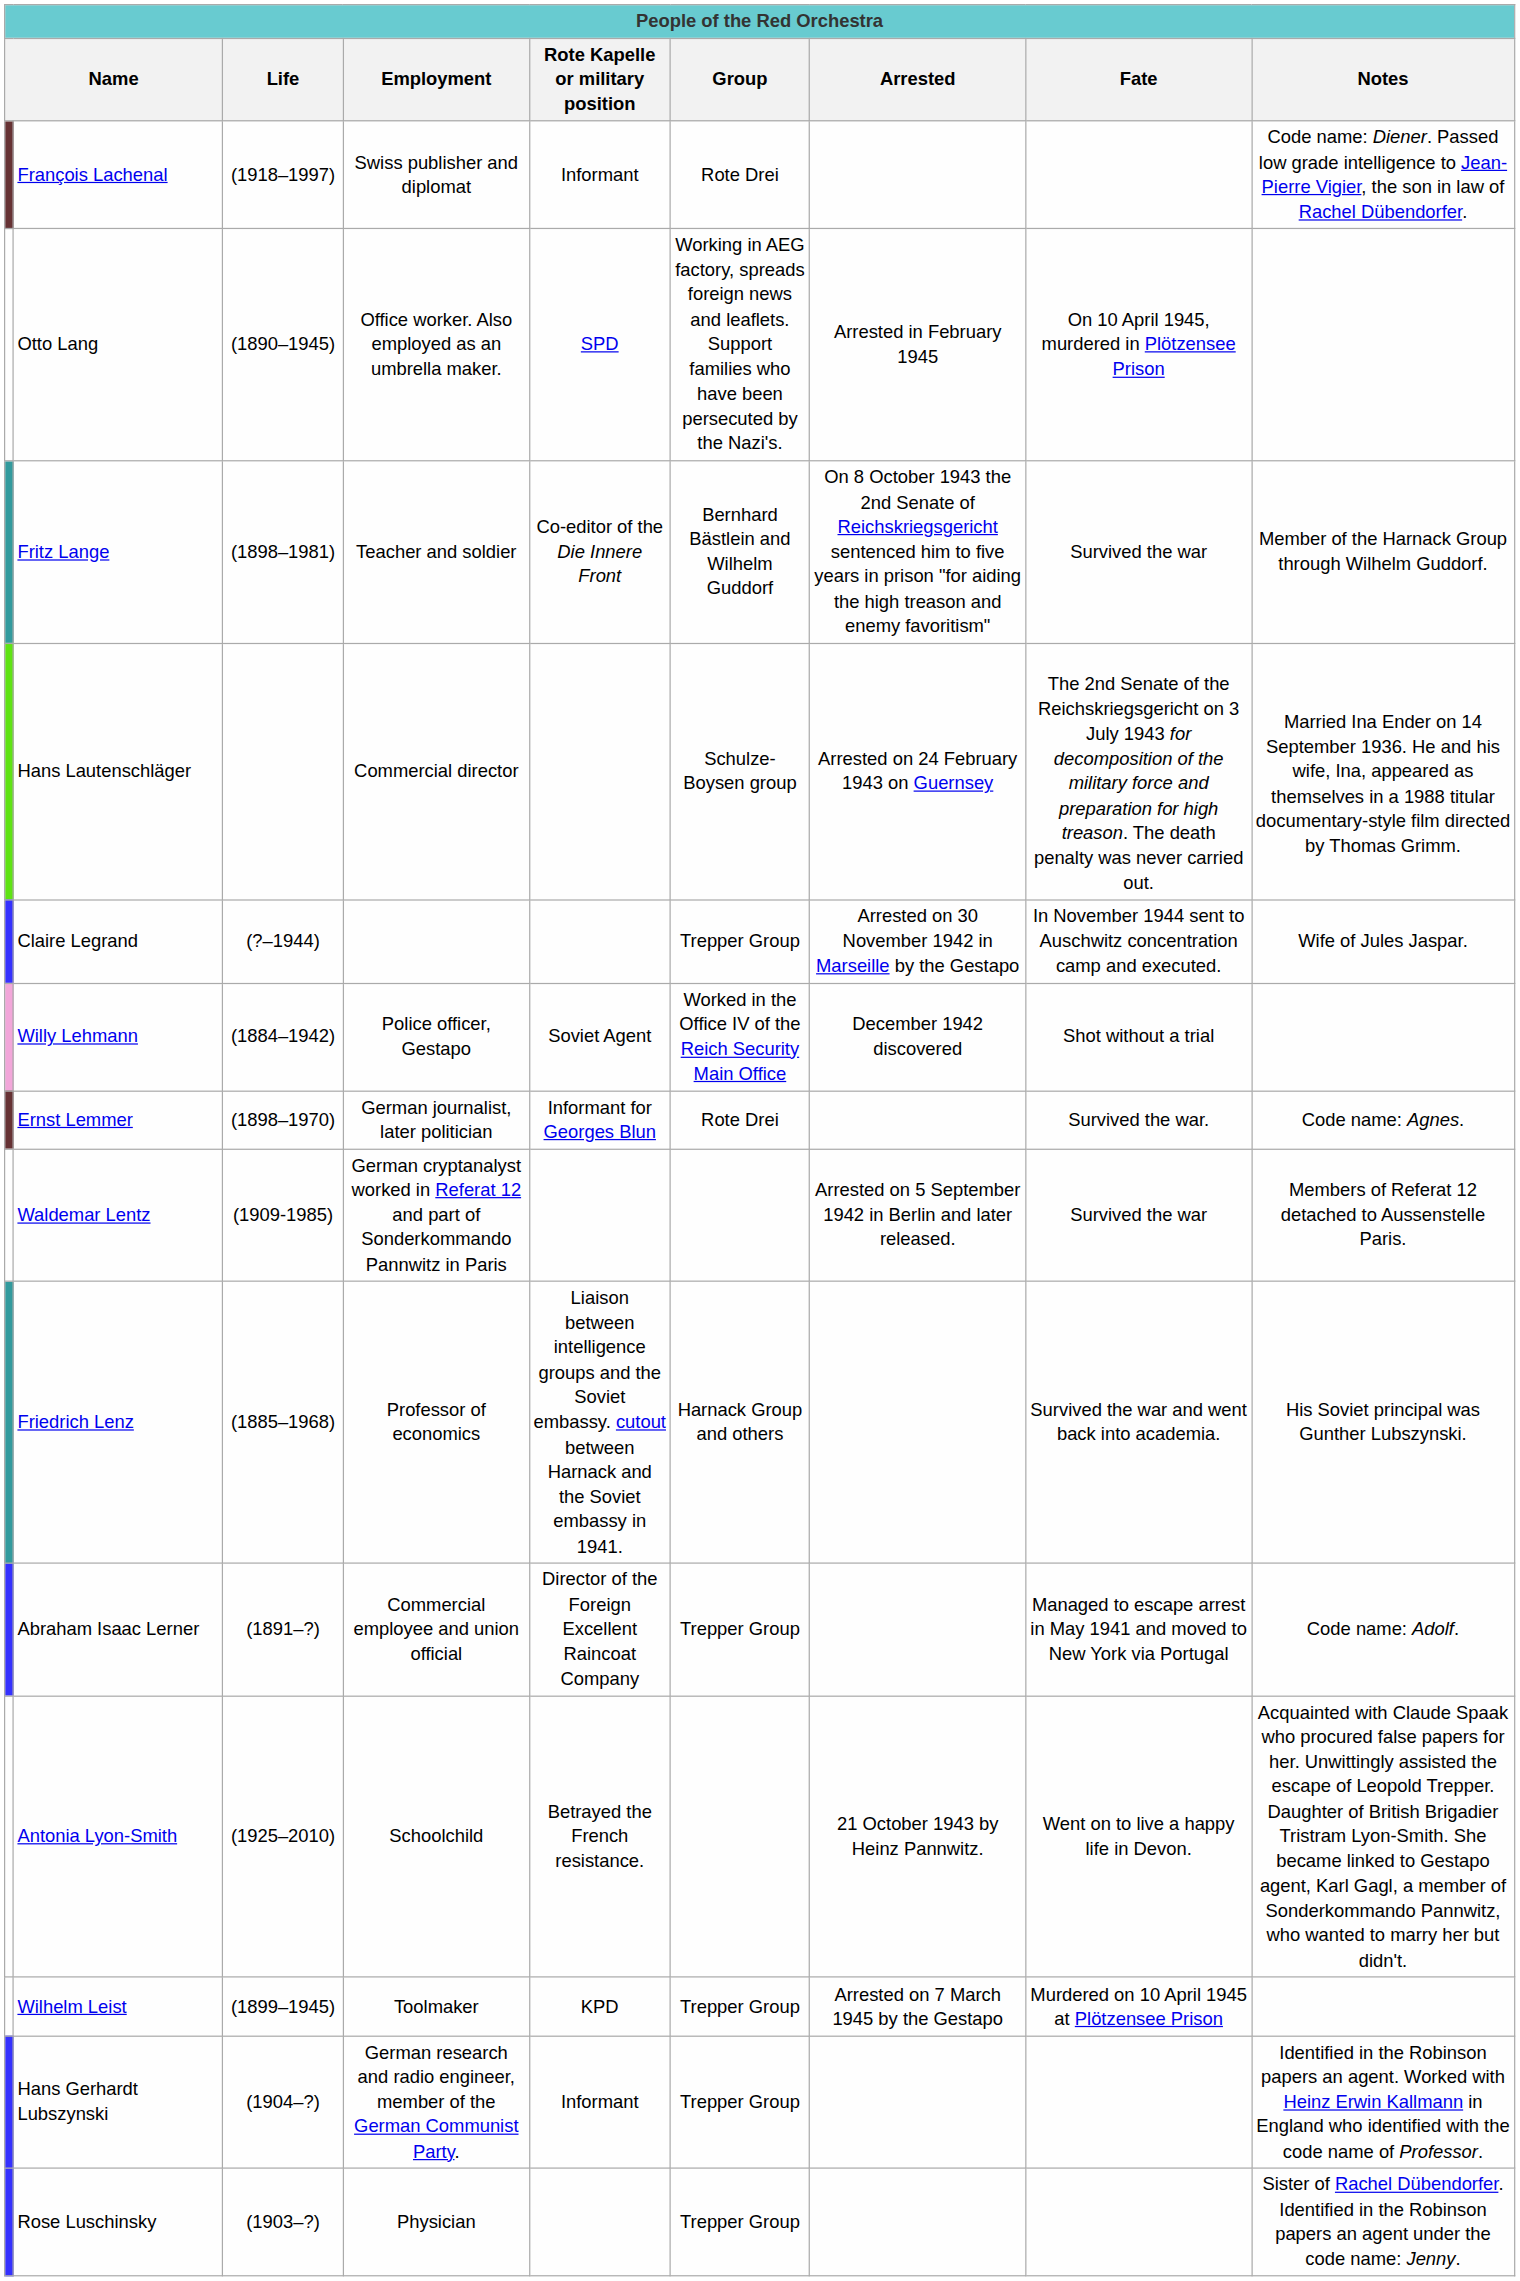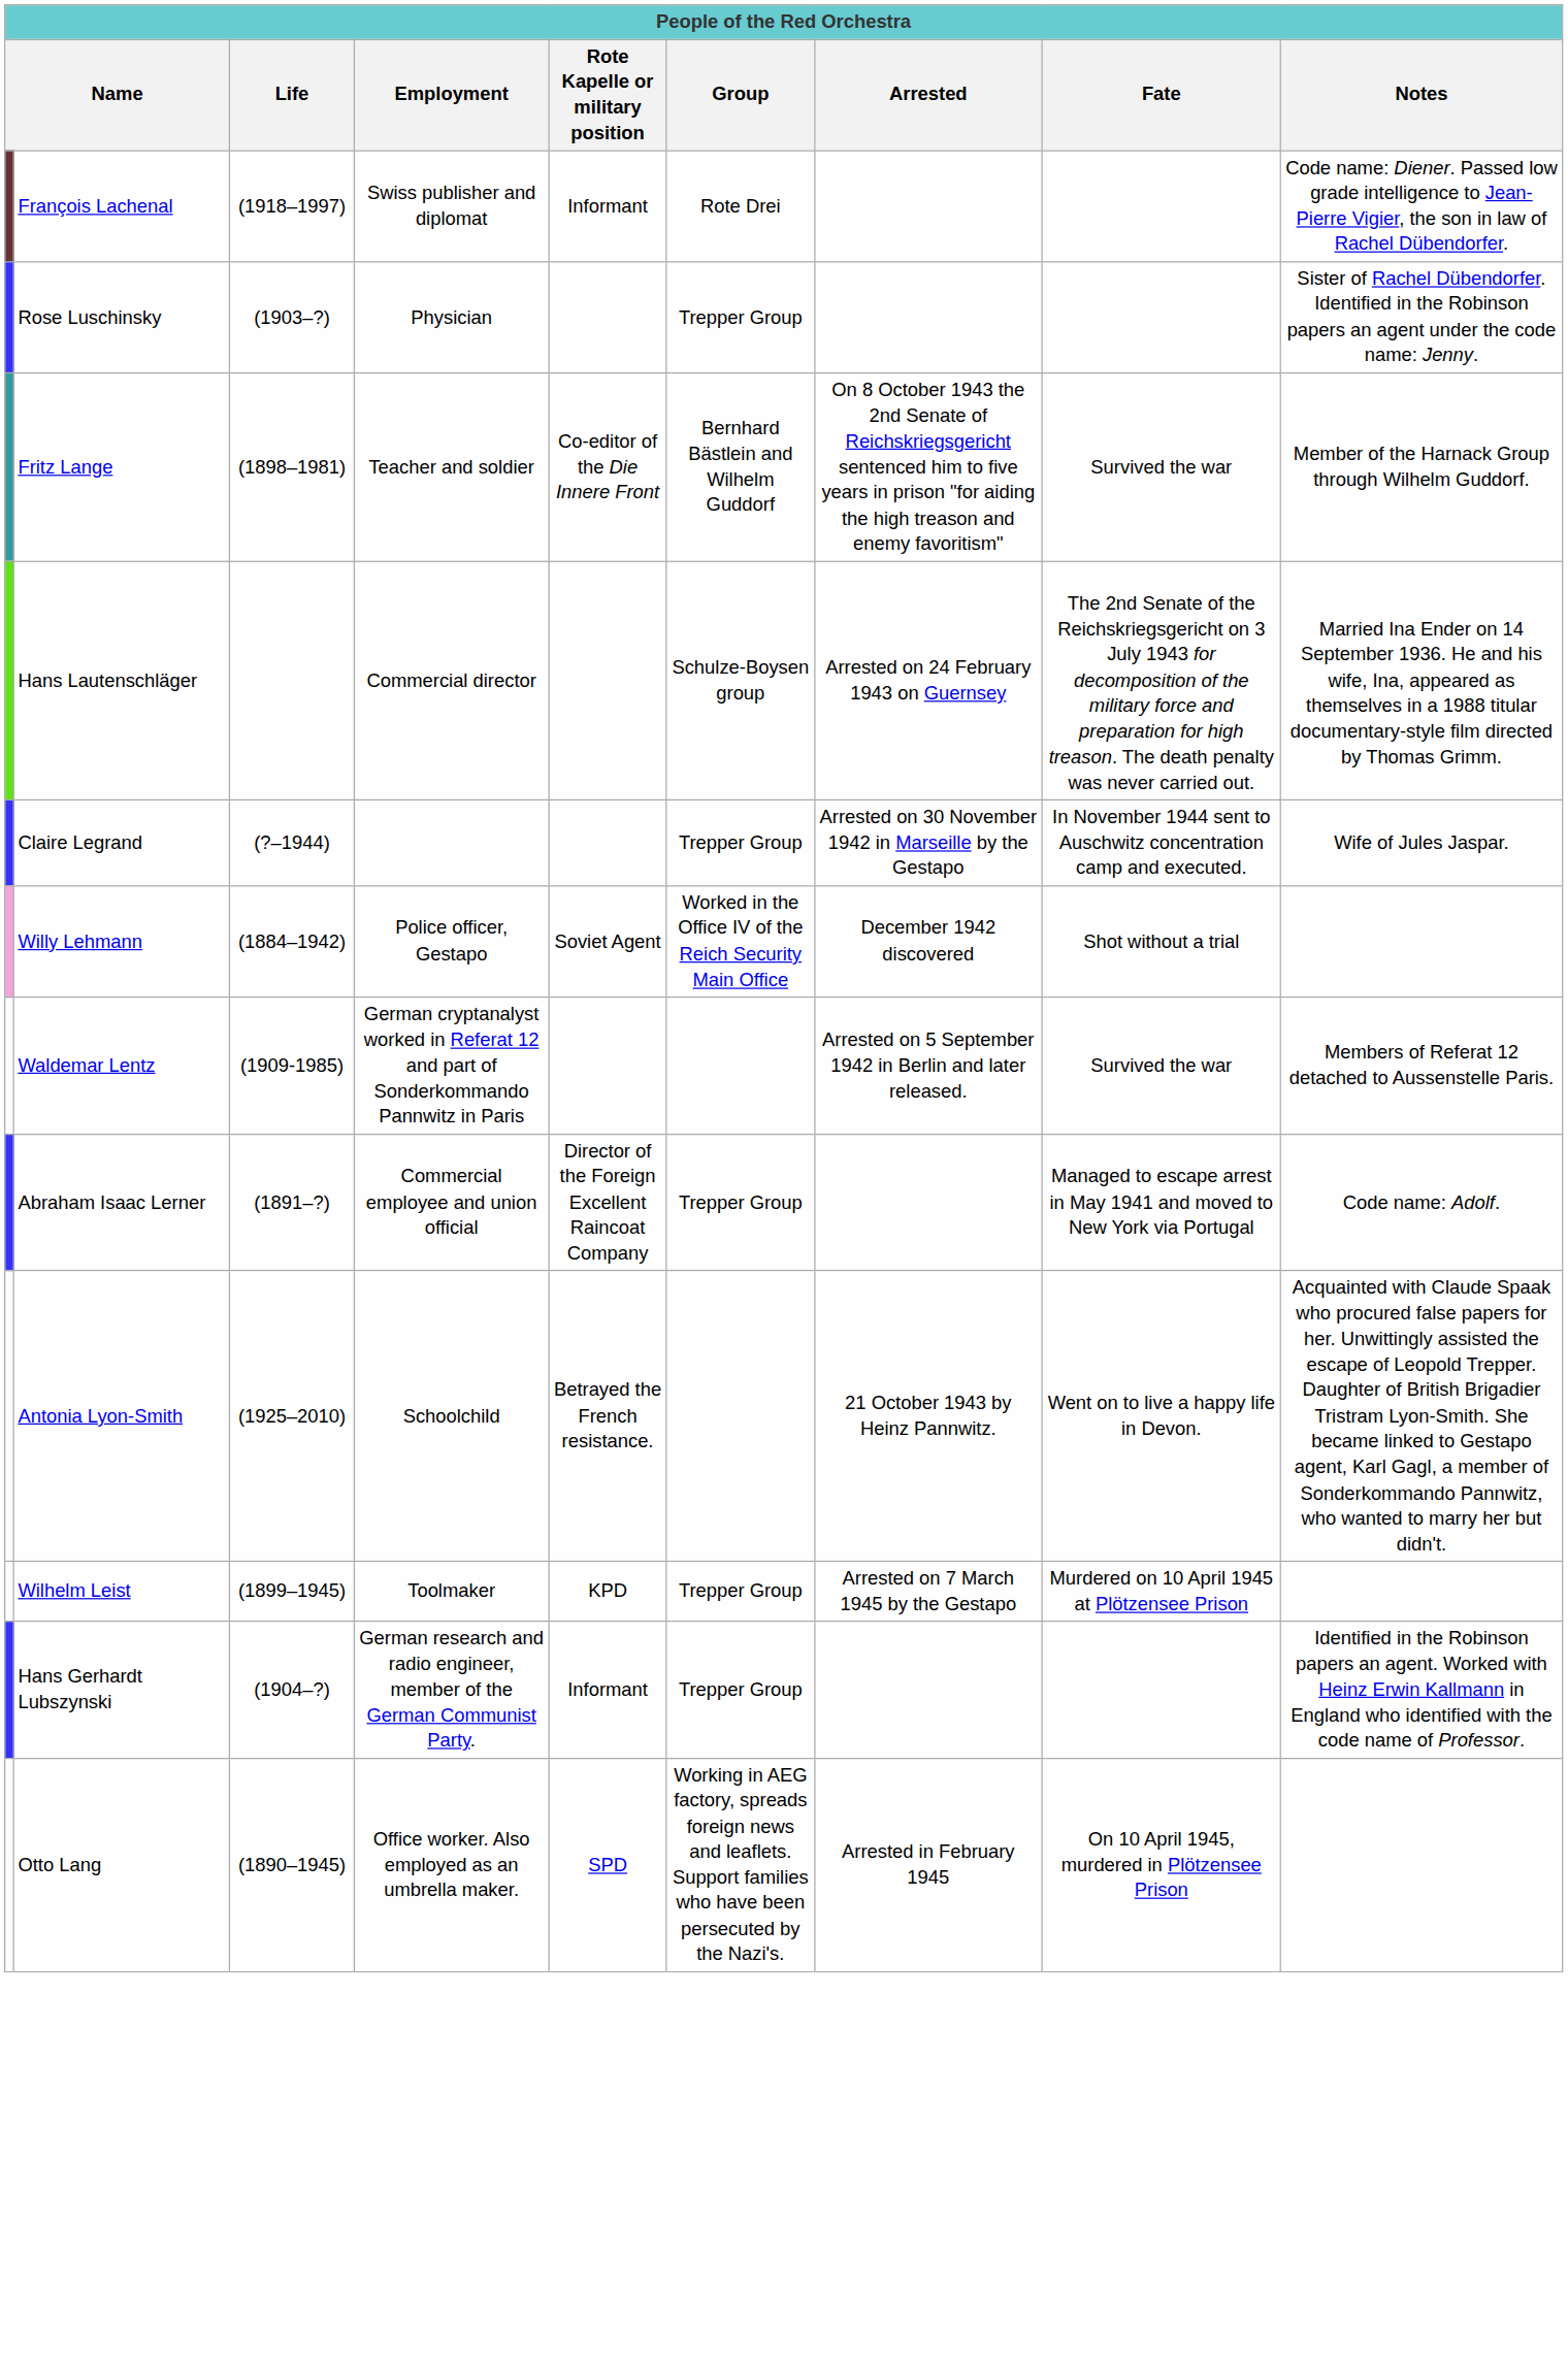rows swapped: Otto Lang <-> Rose Luschinsky
- row: Ernst Lemmer | (1898–1970) | German journalist, later politician | Informant for Georges Blun | Rote Drei | Survived the war. | Code name: Agnes.
- row: Friedrich Lenz | (1885–1968) | Professor of economics | Liaison between intelligence groups and the Soviet embassy. cutout between Harnack and the Soviet embassy in 1941. | Harnack Group and others | Survived the war and went back into academia. | His Soviet principal was Gunther Lubszynski.
